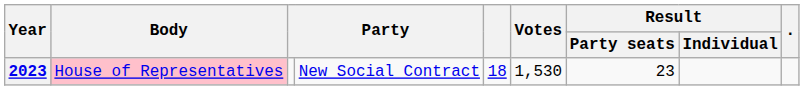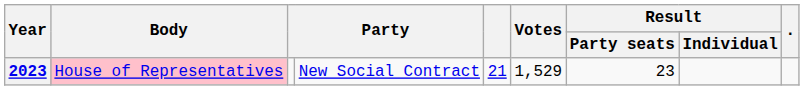2023 | column 5: 18 -> 21
2023 | Votes: 1,530 -> 1,529
